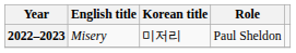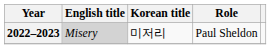2022–2023 | English title: no background -> lightgrey background
